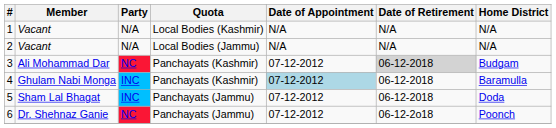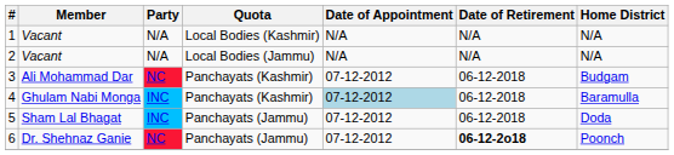3 | Date of Retirement: lightgrey background -> no background
6 | Date of Retirement: normal -> bold
